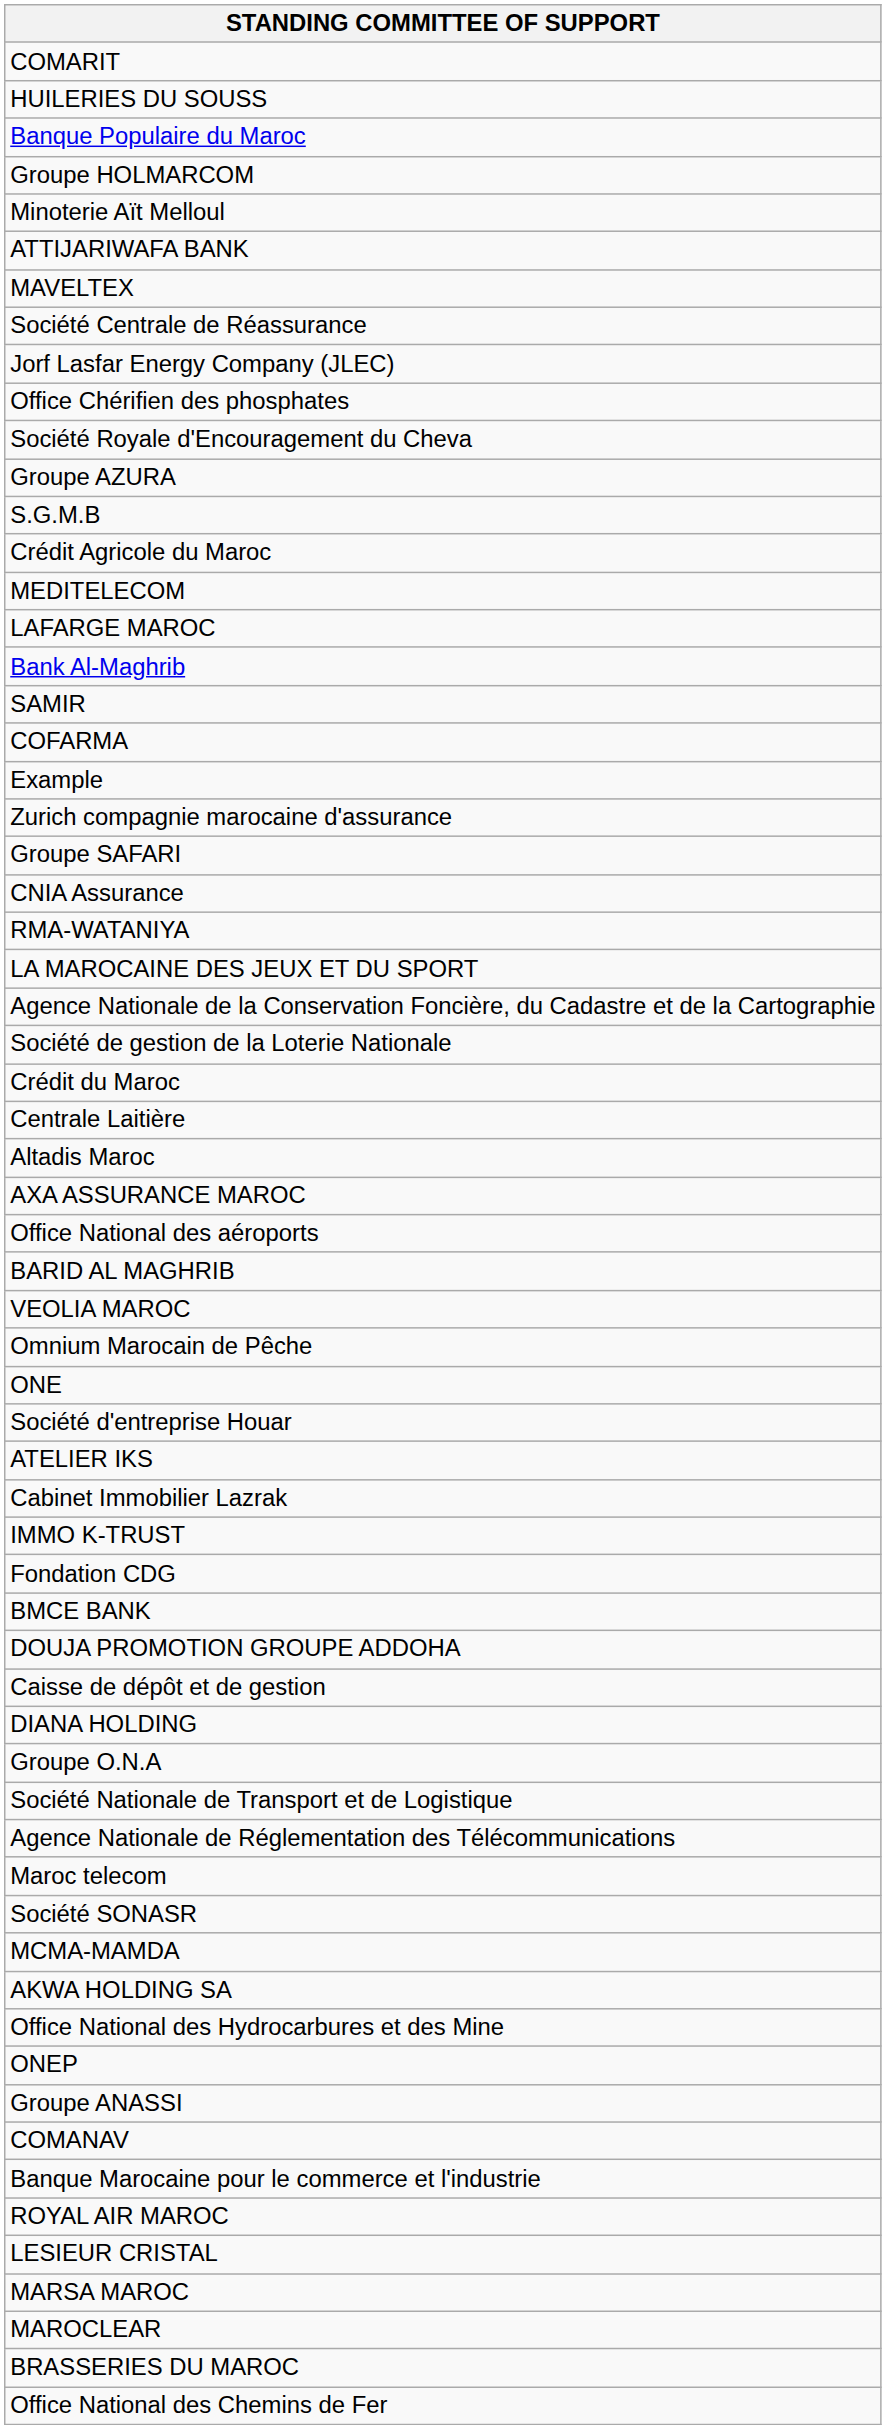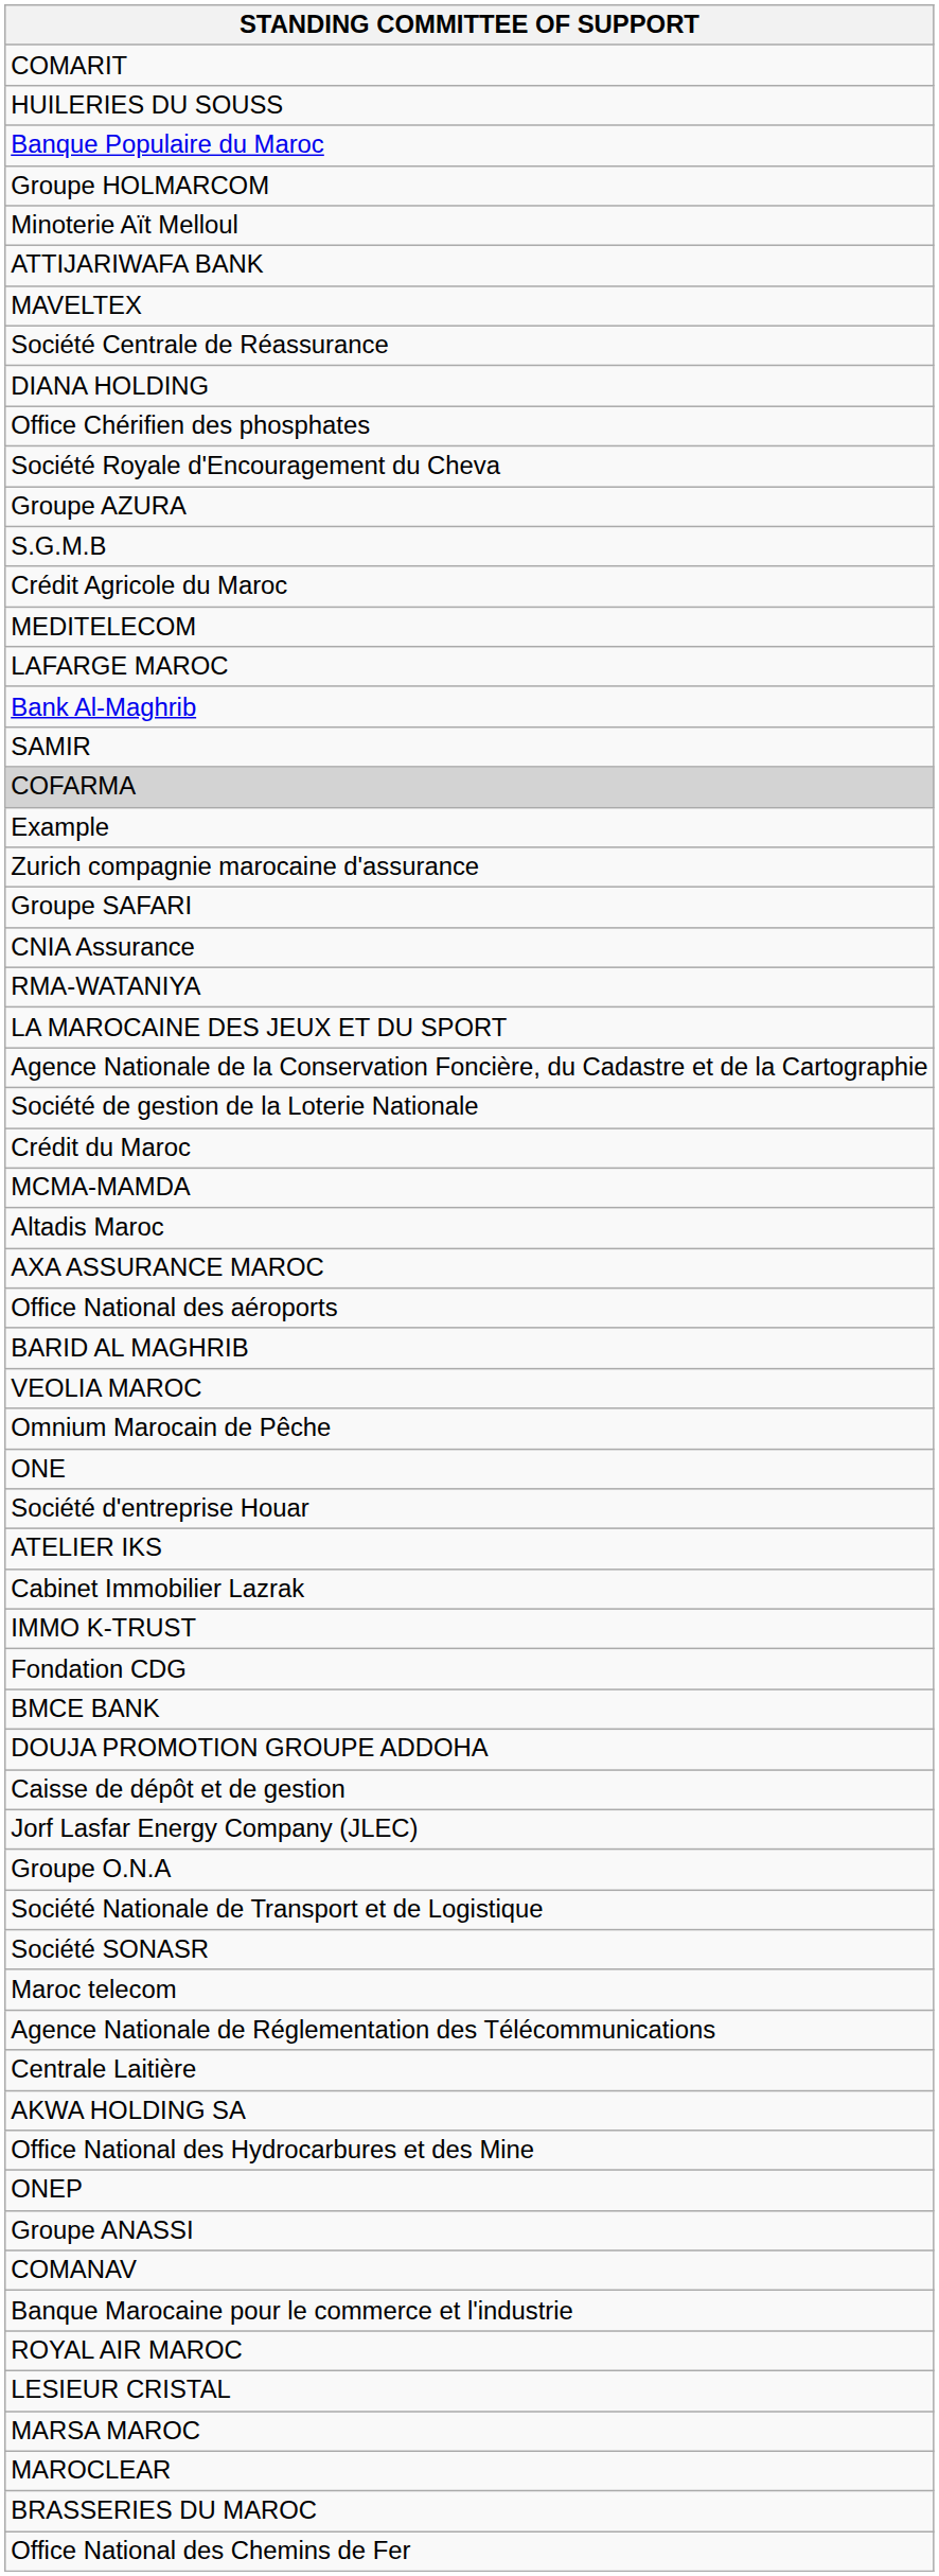row 10 | column 1: Jorf Lasfar Energy Company (JLEC) -> DIANA HOLDING
row 20 | column 1: no background -> lightgrey background
row 30 | column 1: Centrale Laitière -> MCMA-MAMDA
row 46 | column 1: DIANA HOLDING -> Jorf Lasfar Energy Company (JLEC)
row 49 | column 1: Agence Nationale de Réglementation des Télécommunications -> Société SONASR
row 51 | column 1: Société SONASR -> Agence Nationale de Réglementation des Télécommunications
row 52 | column 1: MCMA-MAMDA -> Centrale Laitière
